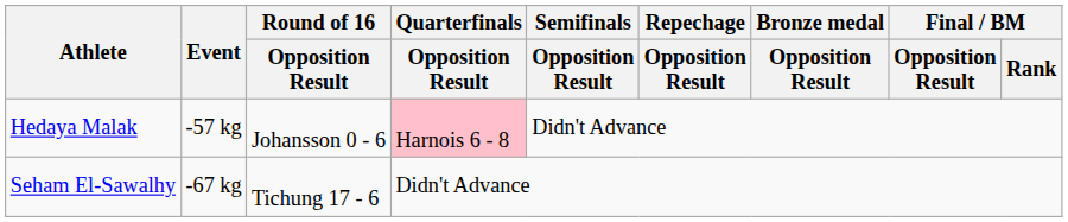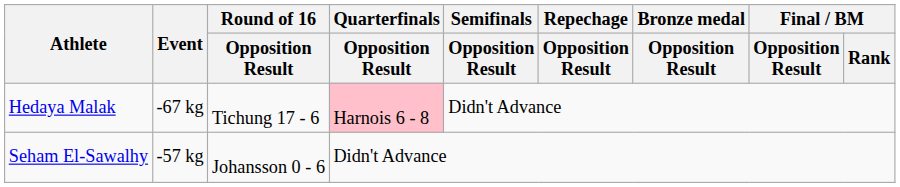Hedaya Malak | Event: -57 kg -> -67 kg
Hedaya Malak | Round of 16 / Opposition Result: Johansson 0 - 6 -> Tichung 17 - 6
Seham El-Sawalhy | Event: -67 kg -> -57 kg
Seham El-Sawalhy | Round of 16 / Opposition Result: Tichung 17 - 6 -> Johansson 0 - 6
